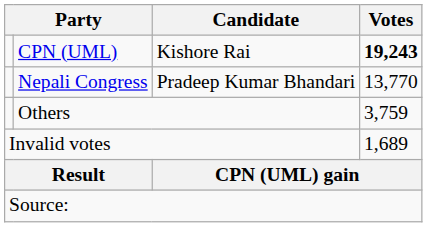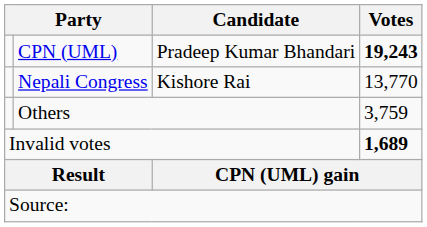CPN (UML) | Candidate: Kishore Rai -> Pradeep Kumar Bhandari
Nepali Congress | Candidate: Pradeep Kumar Bhandari -> Kishore Rai
Invalid votes | Votes: normal -> bold
